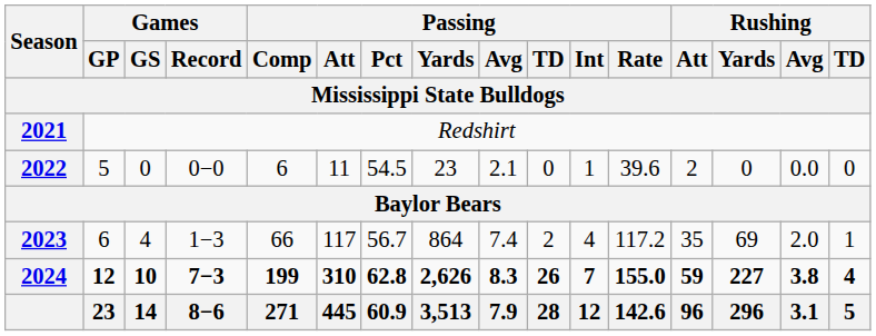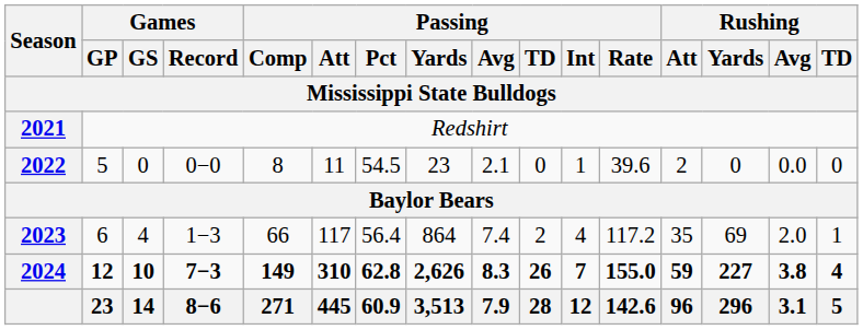2022 | Passing / Comp / Mississippi State Bulldogs: 6 -> 8
2023 | Passing / Pct / Mississippi State Bulldogs: 56.7 -> 56.4
2024 | Passing / Comp / Mississippi State Bulldogs: 199 -> 149
